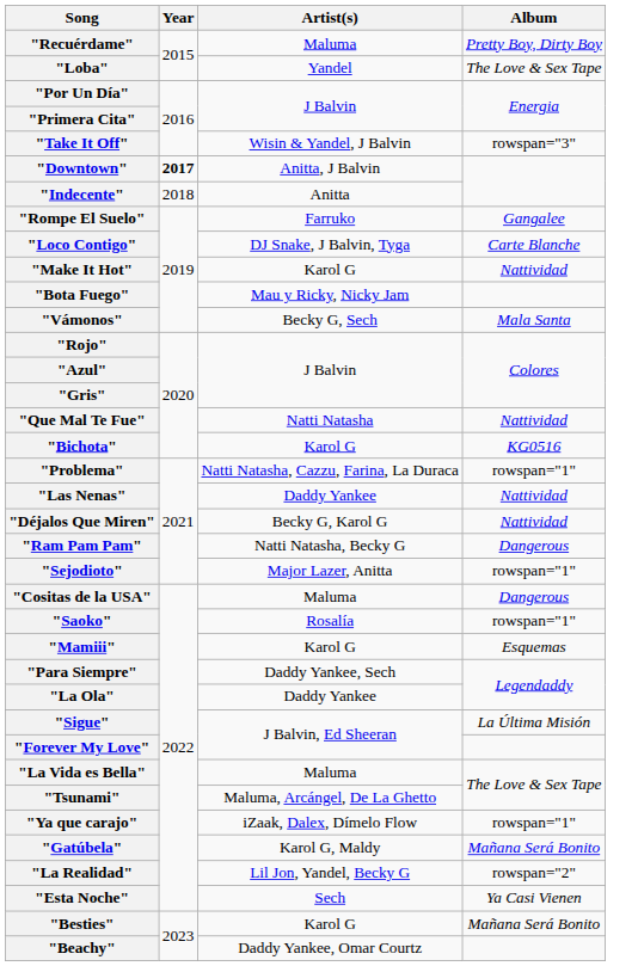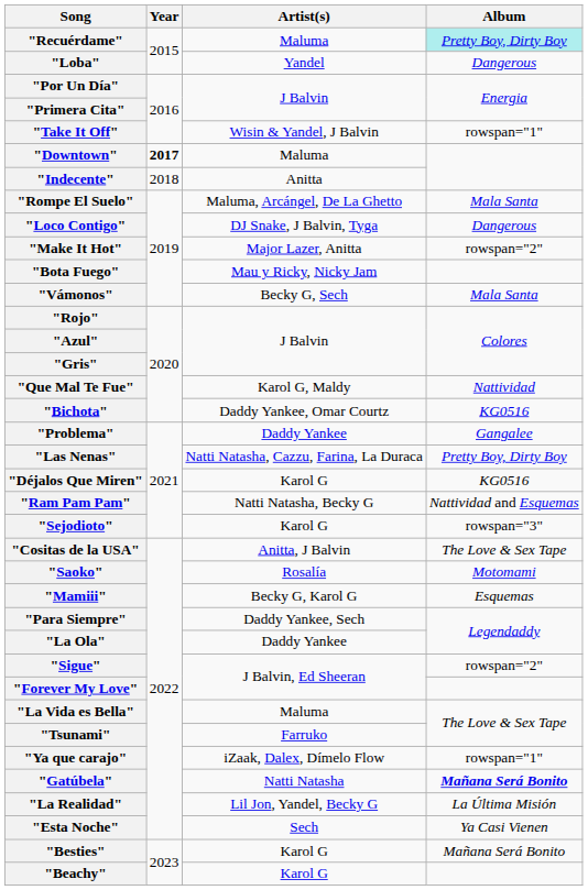"Recuérdame" | Album: no background -> paleturquoise background
"Loba" | Album: The Love & Sex Tape -> Dangerous
"Take It Off" | Album: rowspan="3" -> rowspan="1"
"Downtown" | Artist(s): Anitta, J Balvin -> Maluma
"Rompe El Suelo" | Artist(s): Farruko -> Maluma, Arcángel, De La Ghetto
"Rompe El Suelo" | Album: Gangalee -> Mala Santa
"Loco Contigo" | Album: Carte Blanche -> Dangerous
"Make It Hot" | Artist(s): Karol G -> Major Lazer, Anitta
"Make It Hot" | Album: Nattividad -> rowspan="2"
"Que Mal Te Fue" | Artist(s): Natti Natasha -> Karol G, Maldy
"Bichota" | Artist(s): Karol G -> Daddy Yankee, Omar Courtz
"Problema" | Artist(s): Natti Natasha, Cazzu, Farina, La Duraca -> Daddy Yankee
"Problema" | Album: rowspan="1" -> Gangalee
"Las Nenas" | Artist(s): Daddy Yankee -> Natti Natasha, Cazzu, Farina, La Duraca
"Las Nenas" | Album: Nattividad -> Pretty Boy, Dirty Boy
"Déjalos Que Miren" | Artist(s): Becky G, Karol G -> Karol G
"Déjalos Que Miren" | Album: Nattividad -> KG0516
"Ram Pam Pam" | Album: Dangerous -> Nattividad and Esquemas
"Sejodioto" | Artist(s): Major Lazer, Anitta -> Karol G
"Sejodioto" | Album: rowspan="1" -> rowspan="3"
"Cositas de la USA" | Artist(s): Maluma -> Anitta, J Balvin
"Cositas de la USA" | Album: Dangerous -> The Love & Sex Tape
"Saoko" | Album: rowspan="1" -> Motomami
"Mamiii" | Artist(s): Karol G -> Becky G, Karol G
"Sigue" | Album: La Última Misión -> rowspan="2"
"Tsunami" | Artist(s): Maluma, Arcángel, De La Ghetto -> Farruko
"Gatúbela" | Artist(s): Karol G, Maldy -> Natti Natasha
"Gatúbela" | Album: normal -> bold
"La Realidad" | Album: rowspan="2" -> La Última Misión
"Beachy" | Artist(s): Daddy Yankee, Omar Courtz -> Karol G
